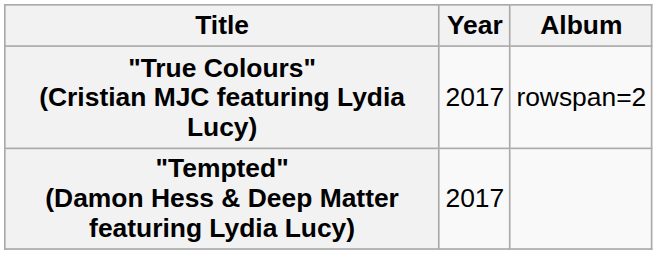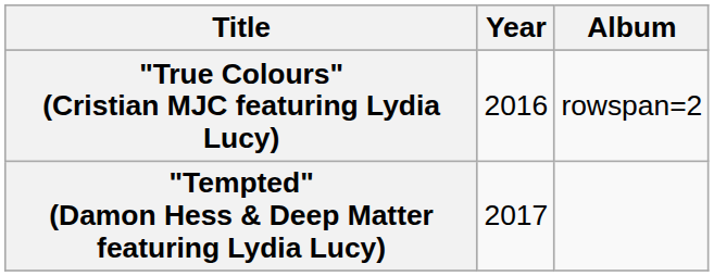"True Colours" (Cristian MJC featuring Lydia Lucy) | Year: 2017 -> 2016
